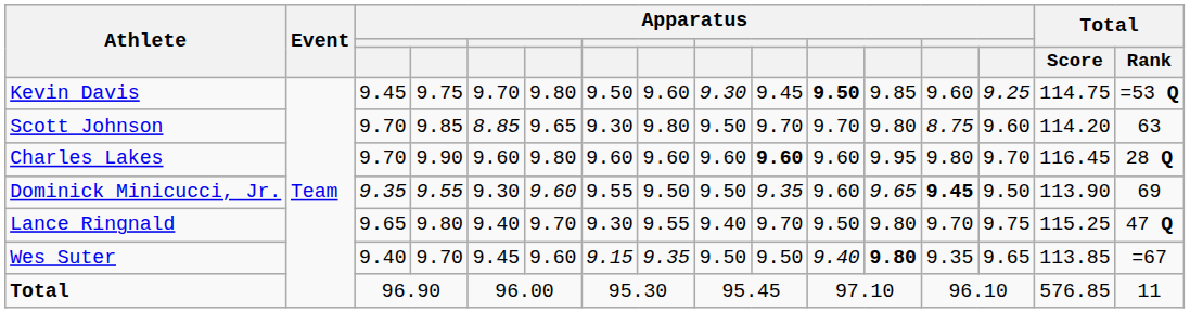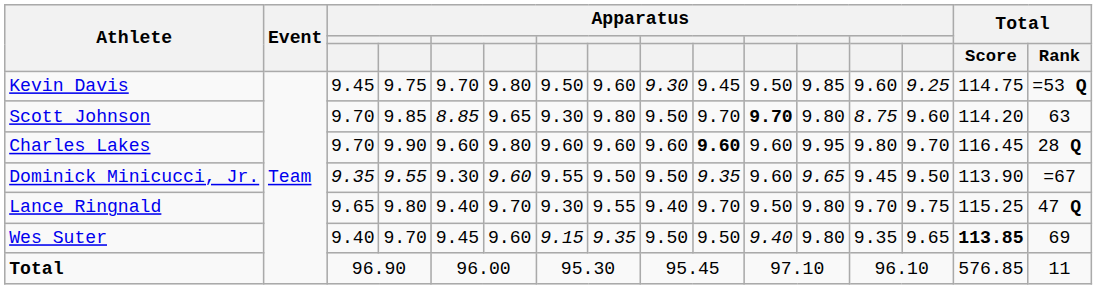Kevin Davis | column 11: bold -> normal
Scott Johnson | column 11: normal -> bold
Dominick Minicucci, Jr. | column 13: bold -> normal
Dominick Minicucci, Jr. | Total / Rank: 69 -> =67
Wes Suter | column 12: bold -> normal
Wes Suter | Total / Score: normal -> bold
Wes Suter | Total / Rank: =67 -> 69
